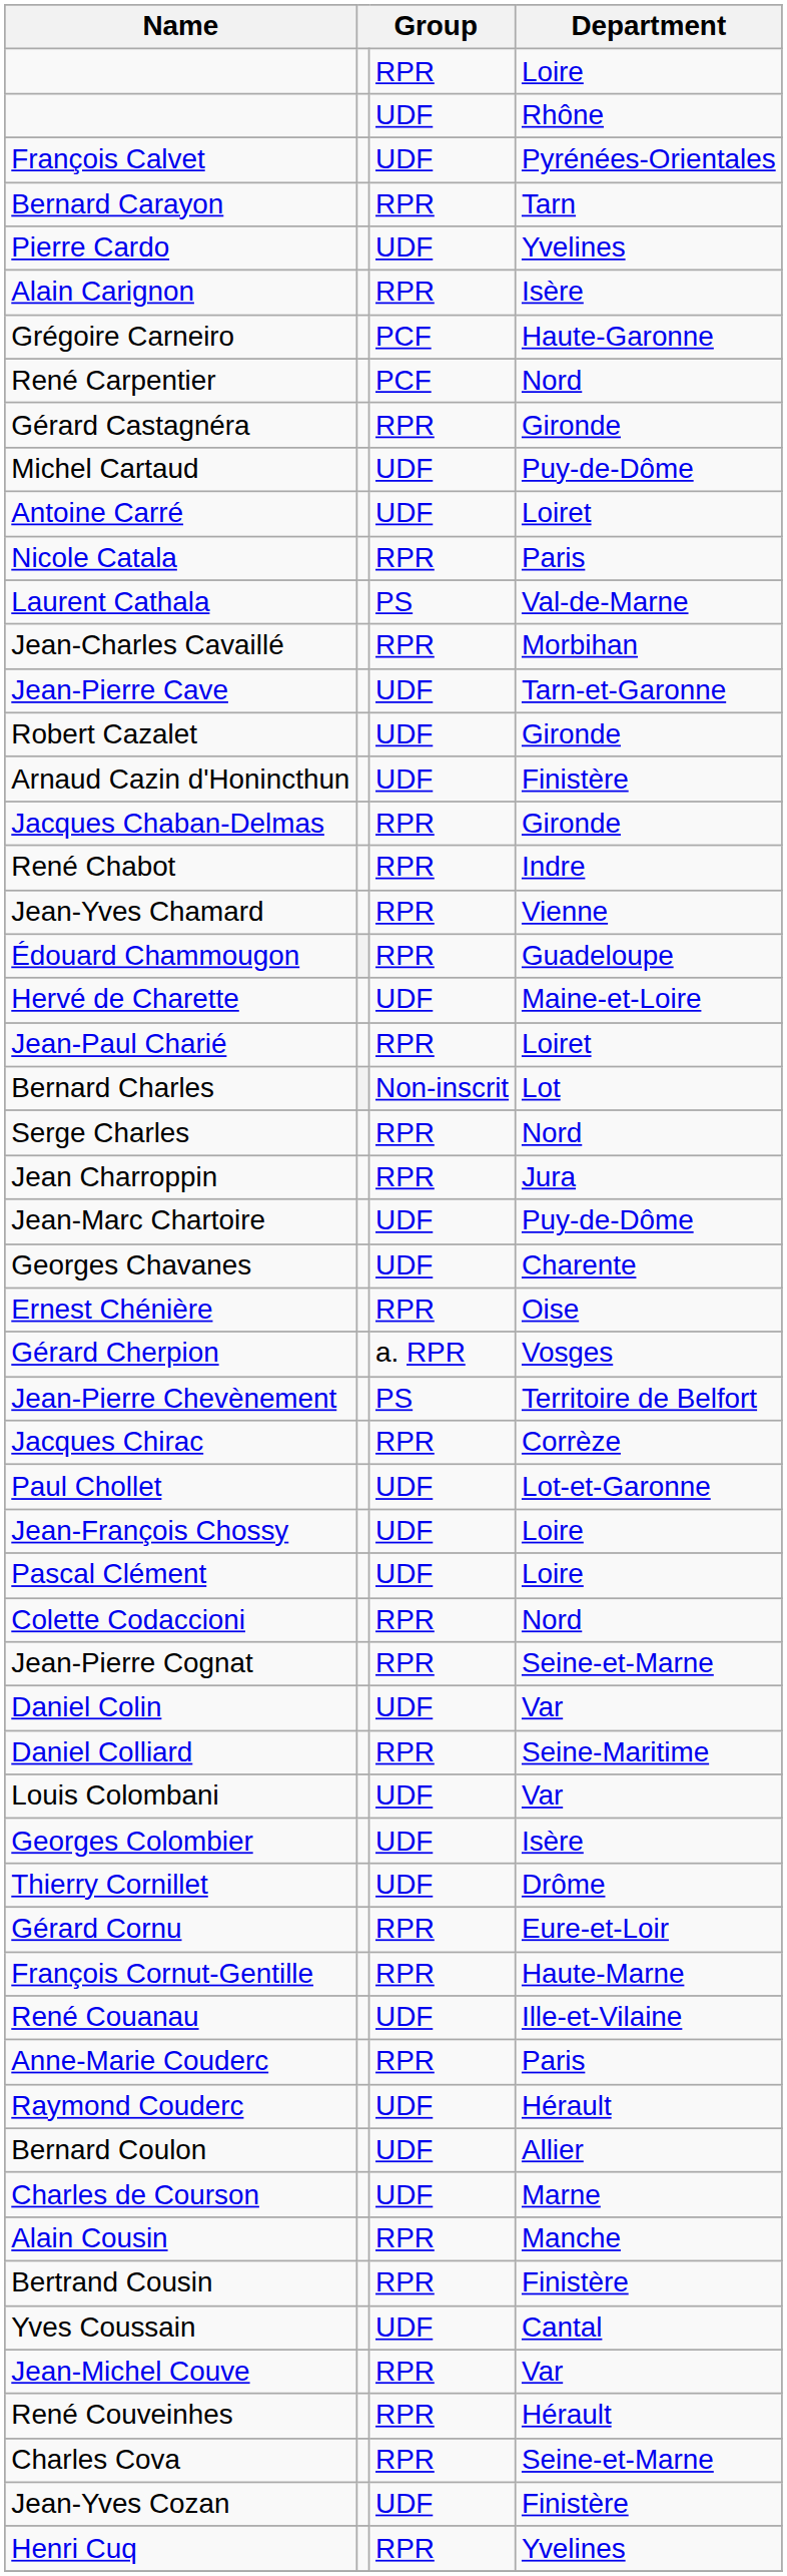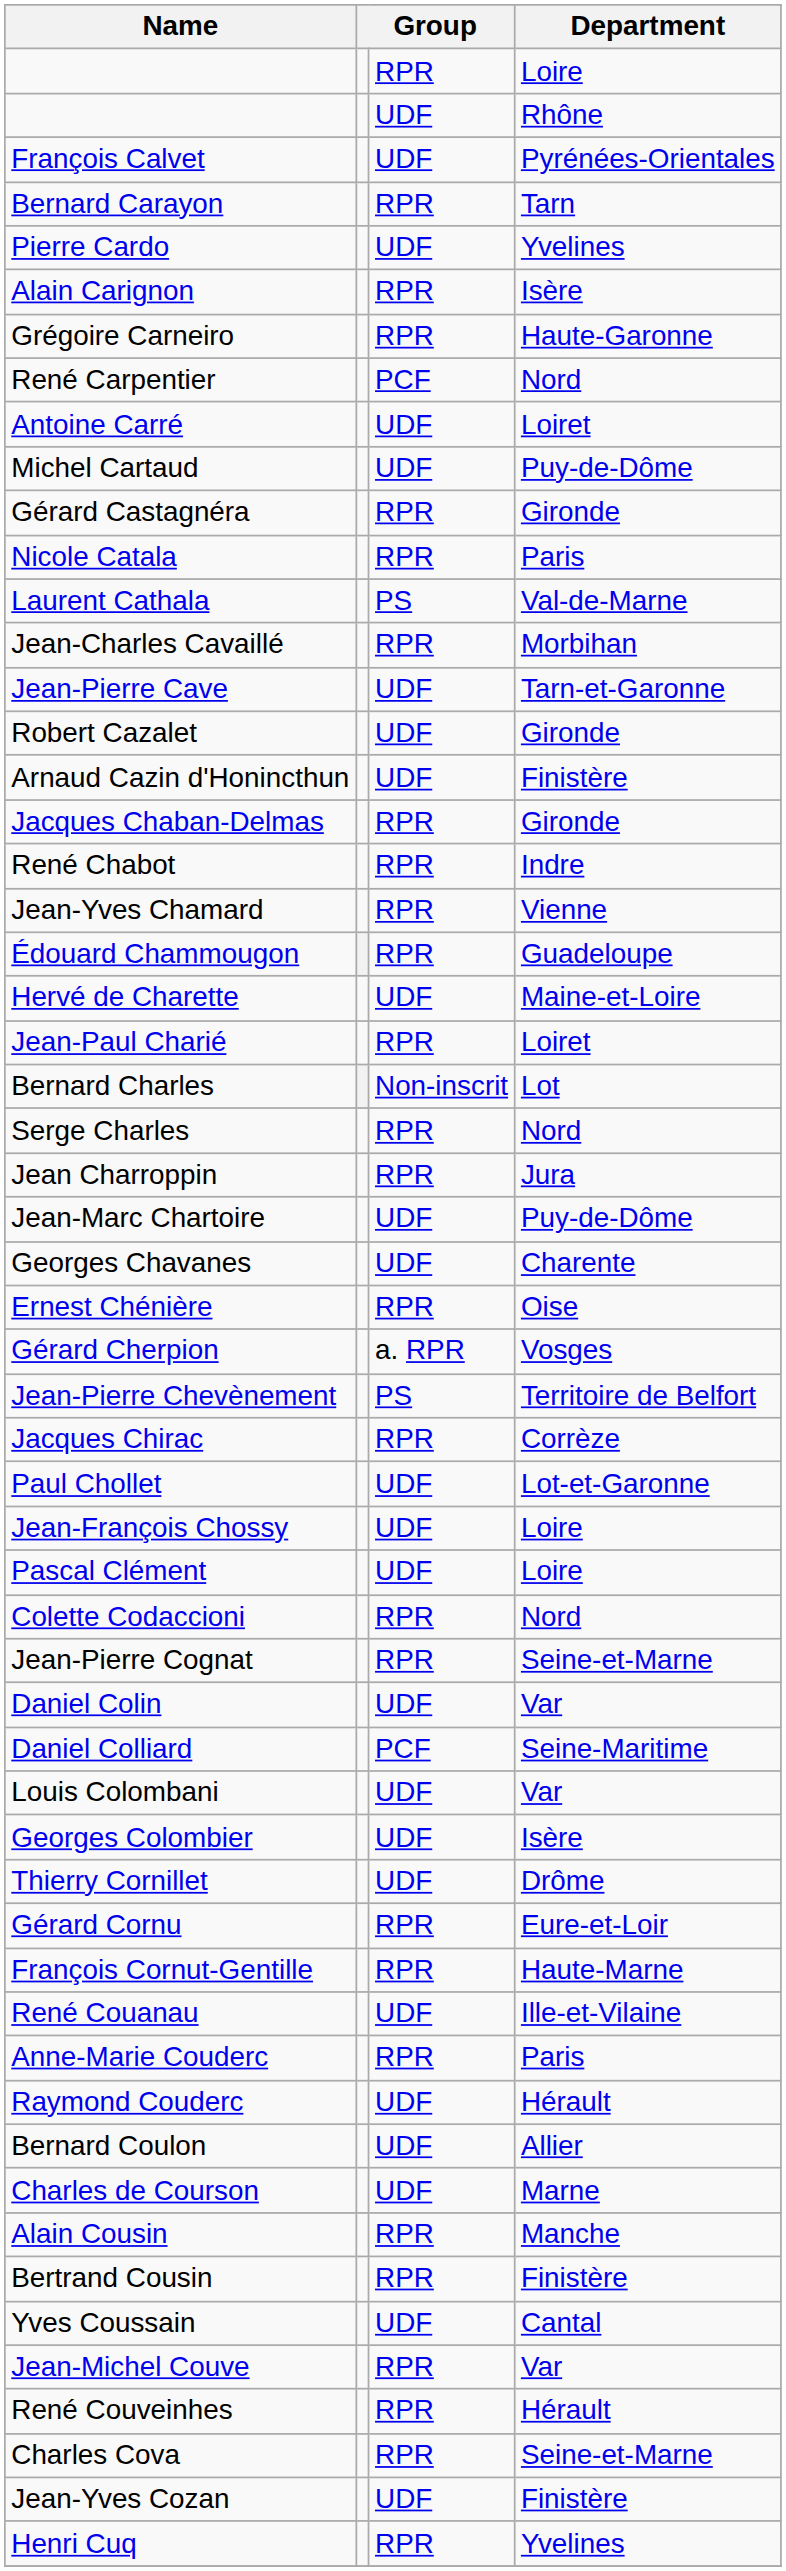Grégoire Carneiro | column 3: PCF -> RPR
rows swapped: Antoine Carré <-> Gérard Castagnéra
Daniel Colliard | column 3: RPR -> PCF
